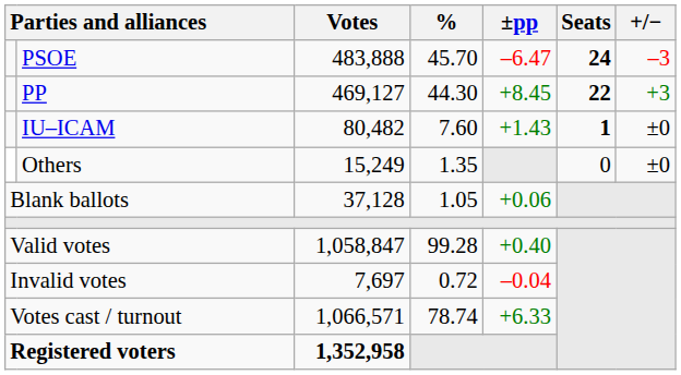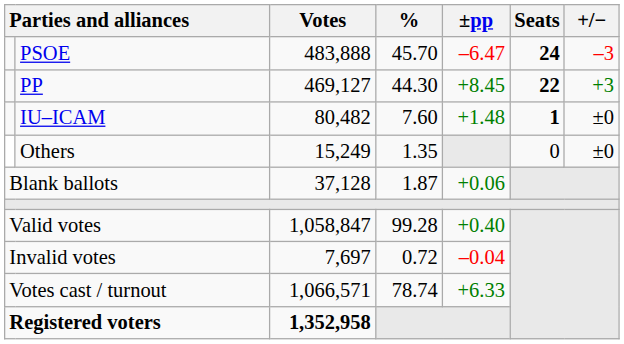IU–ICAM | ±pp: +1.43 -> +1.48
Blank ballots | %: 1.05 -> 1.87
